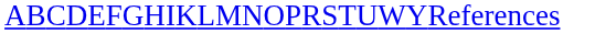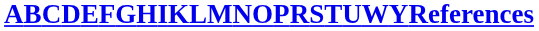row 1 | column 1: normal -> bold
